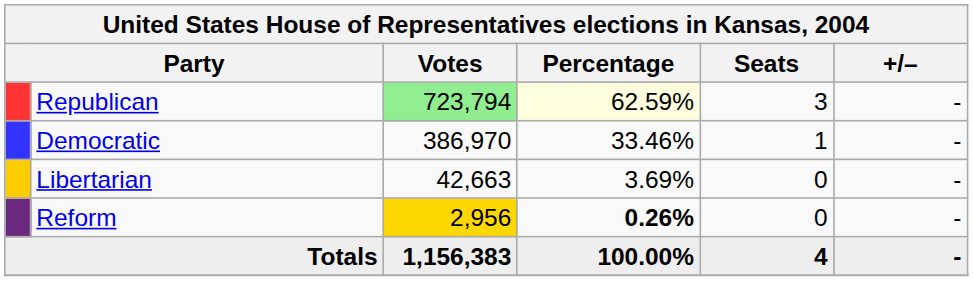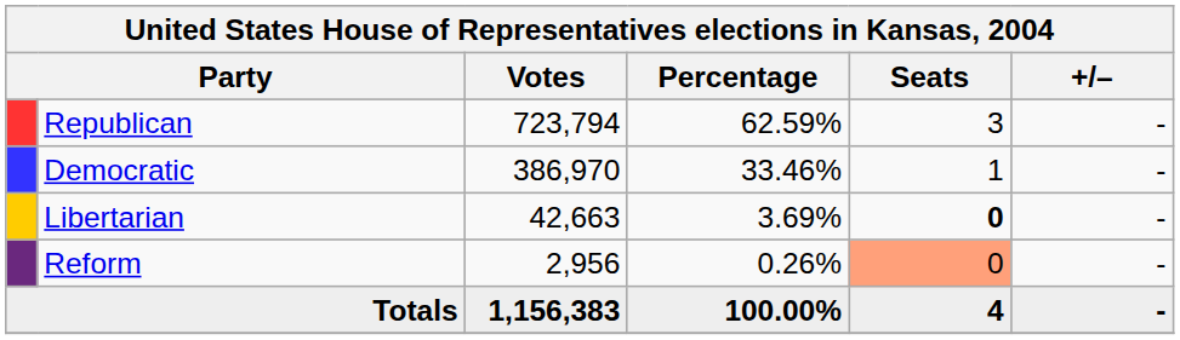Republican | Votes: lightgreen background -> no background
Republican | Percentage: lightyellow background -> no background
Libertarian | Seats: normal -> bold
Reform | Votes: gold background -> no background
Reform | Percentage: bold -> normal
Reform | Seats: no background -> lightsalmon background
